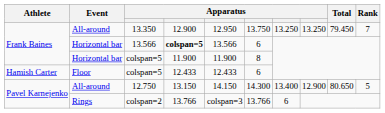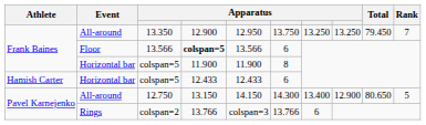row 4 | Event: Horizontal bar -> Floor
row 6 | Event: Floor -> Horizontal bar
